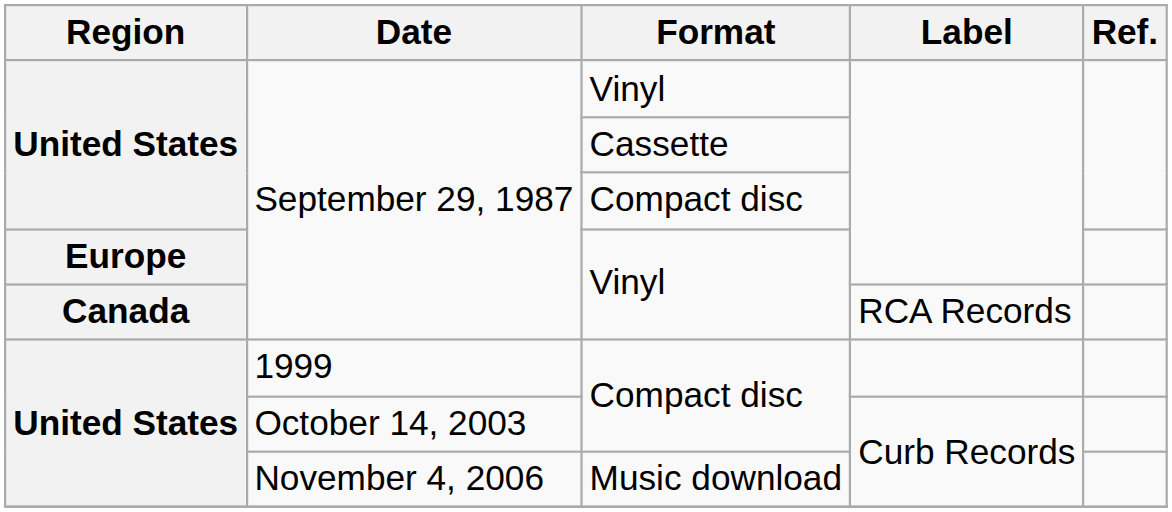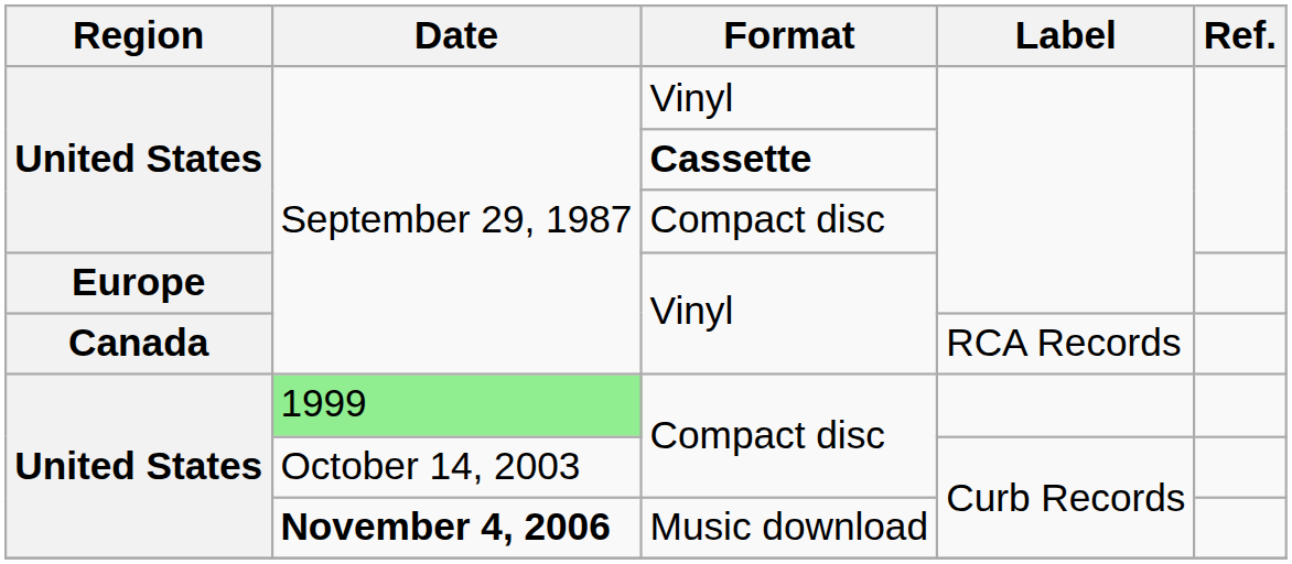September 29, 1987 / Cassette | Format: normal -> bold
1999 | Date: no background -> lightgreen background
November 4, 2006 | Date: normal -> bold
